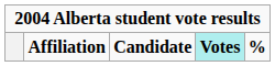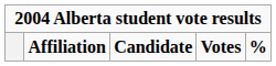Affiliation | column 4: paleturquoise background -> no background
